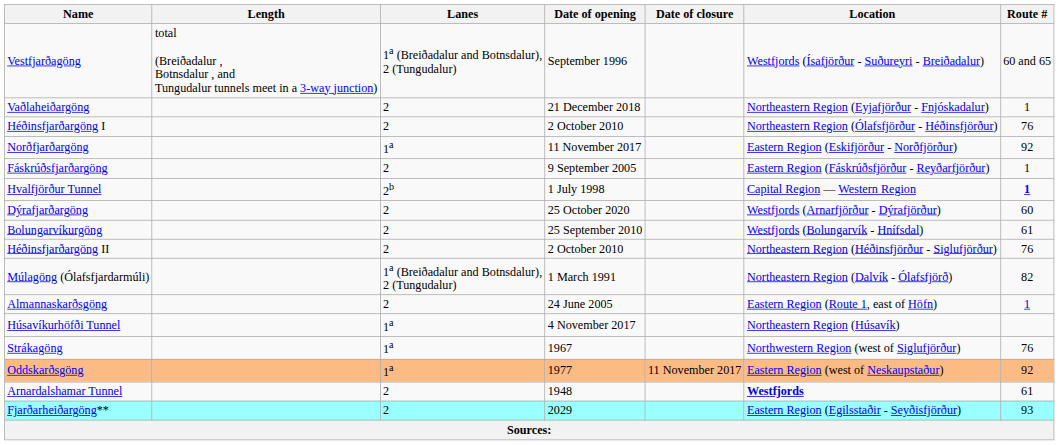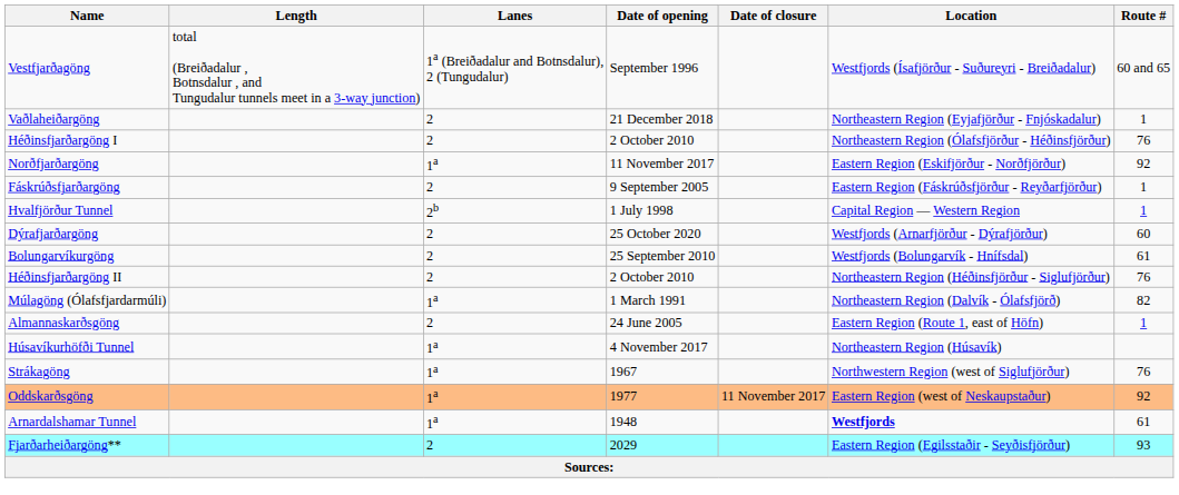Hvalfjörður Tunnel | Route #: bold -> normal
Múlagöng (Ólafsfjardarmúli) | Lanes: 1a (Breiðadalur and Botnsdalur), 2 (Tungudalur) -> 1a
Arnardalshamar Tunnel | Lanes: 2 -> 1a
